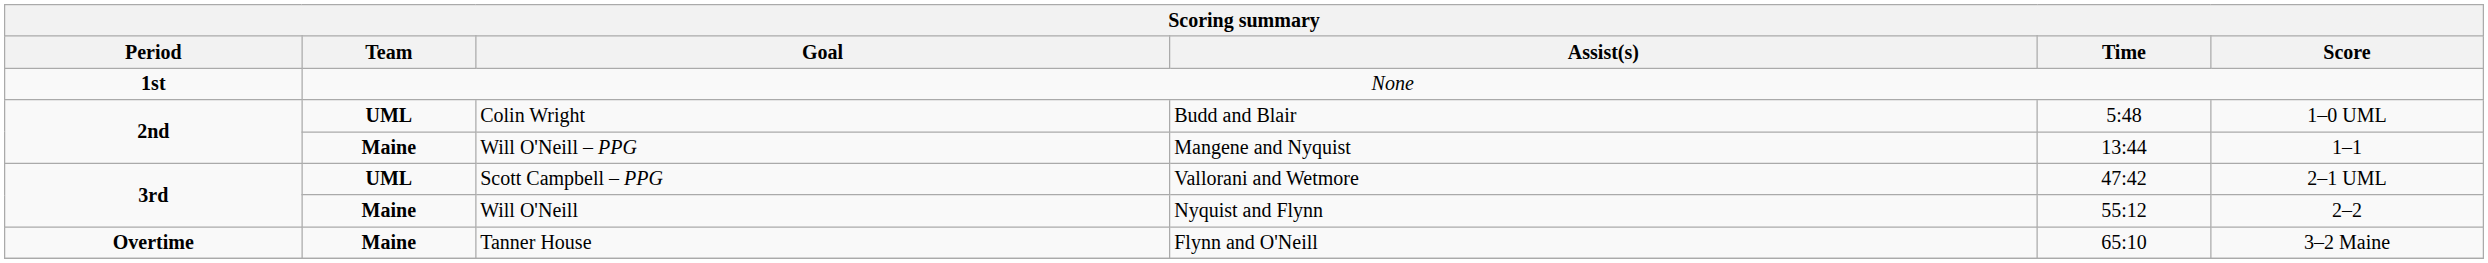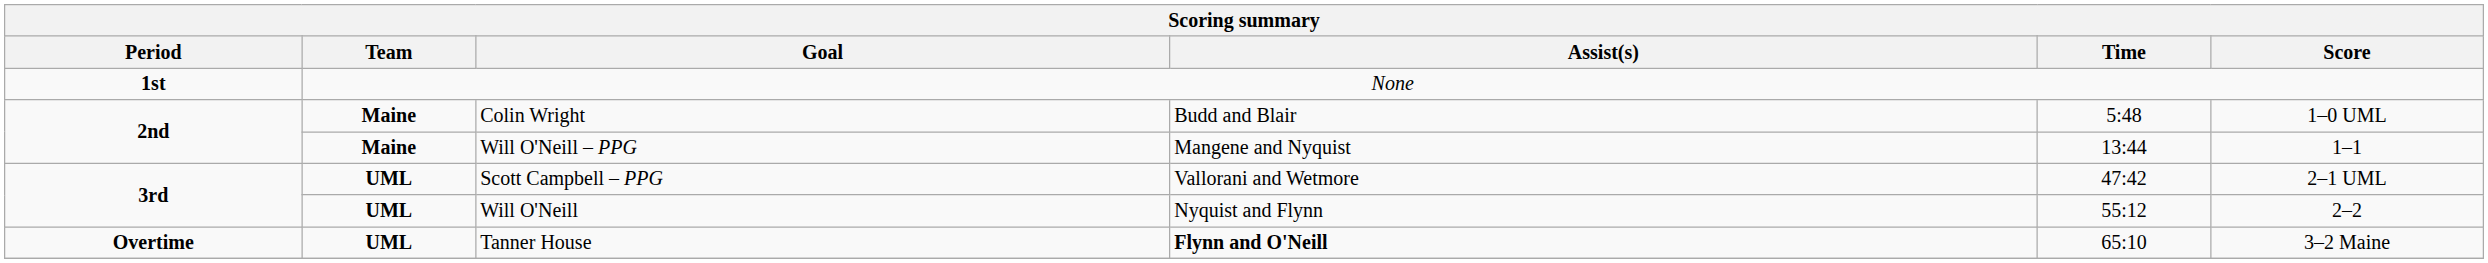Colin Wright | Team: UML -> Maine
Will O'Neill | Team: Maine -> UML
Tanner House | Team: Maine -> UML
Tanner House | Assist(s): normal -> bold
